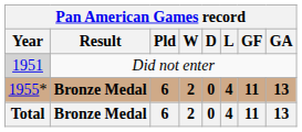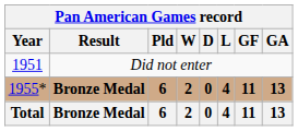Did not enter | Pan American Games record / Year: lightgrey background -> no background
